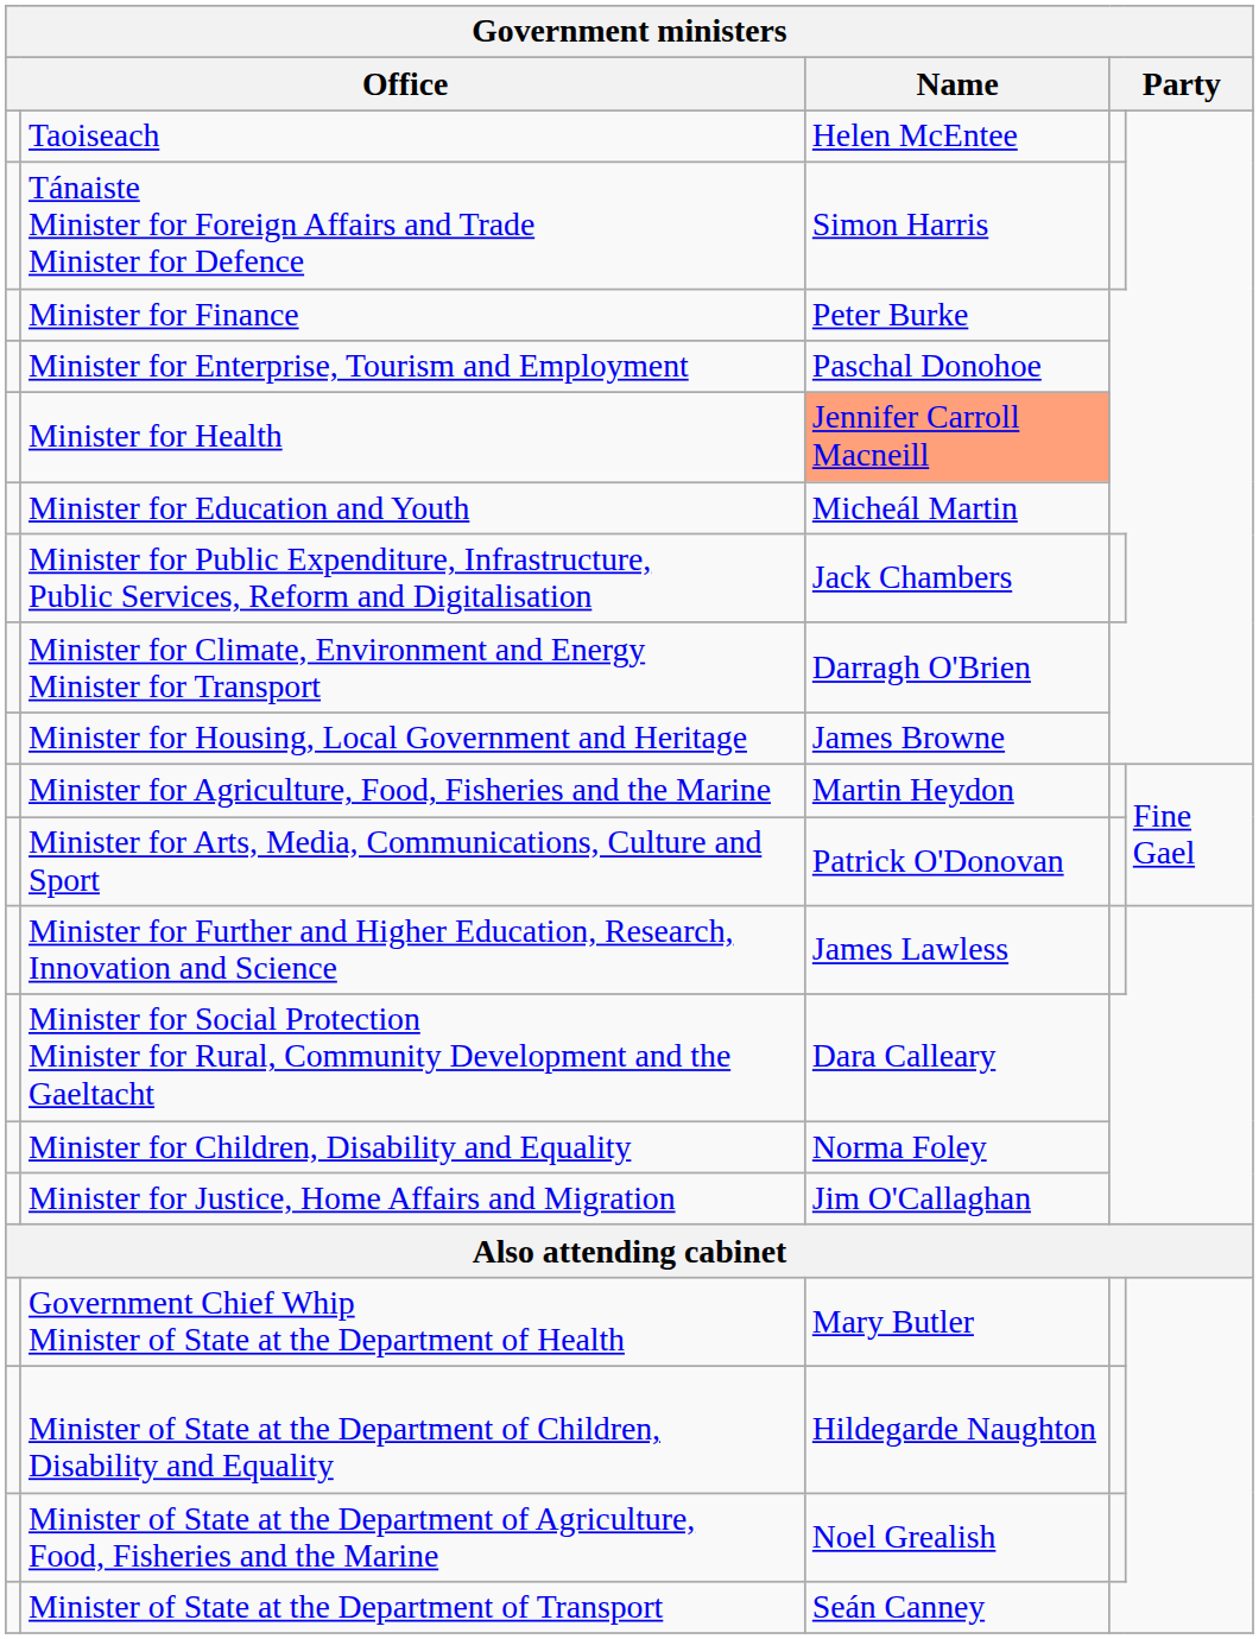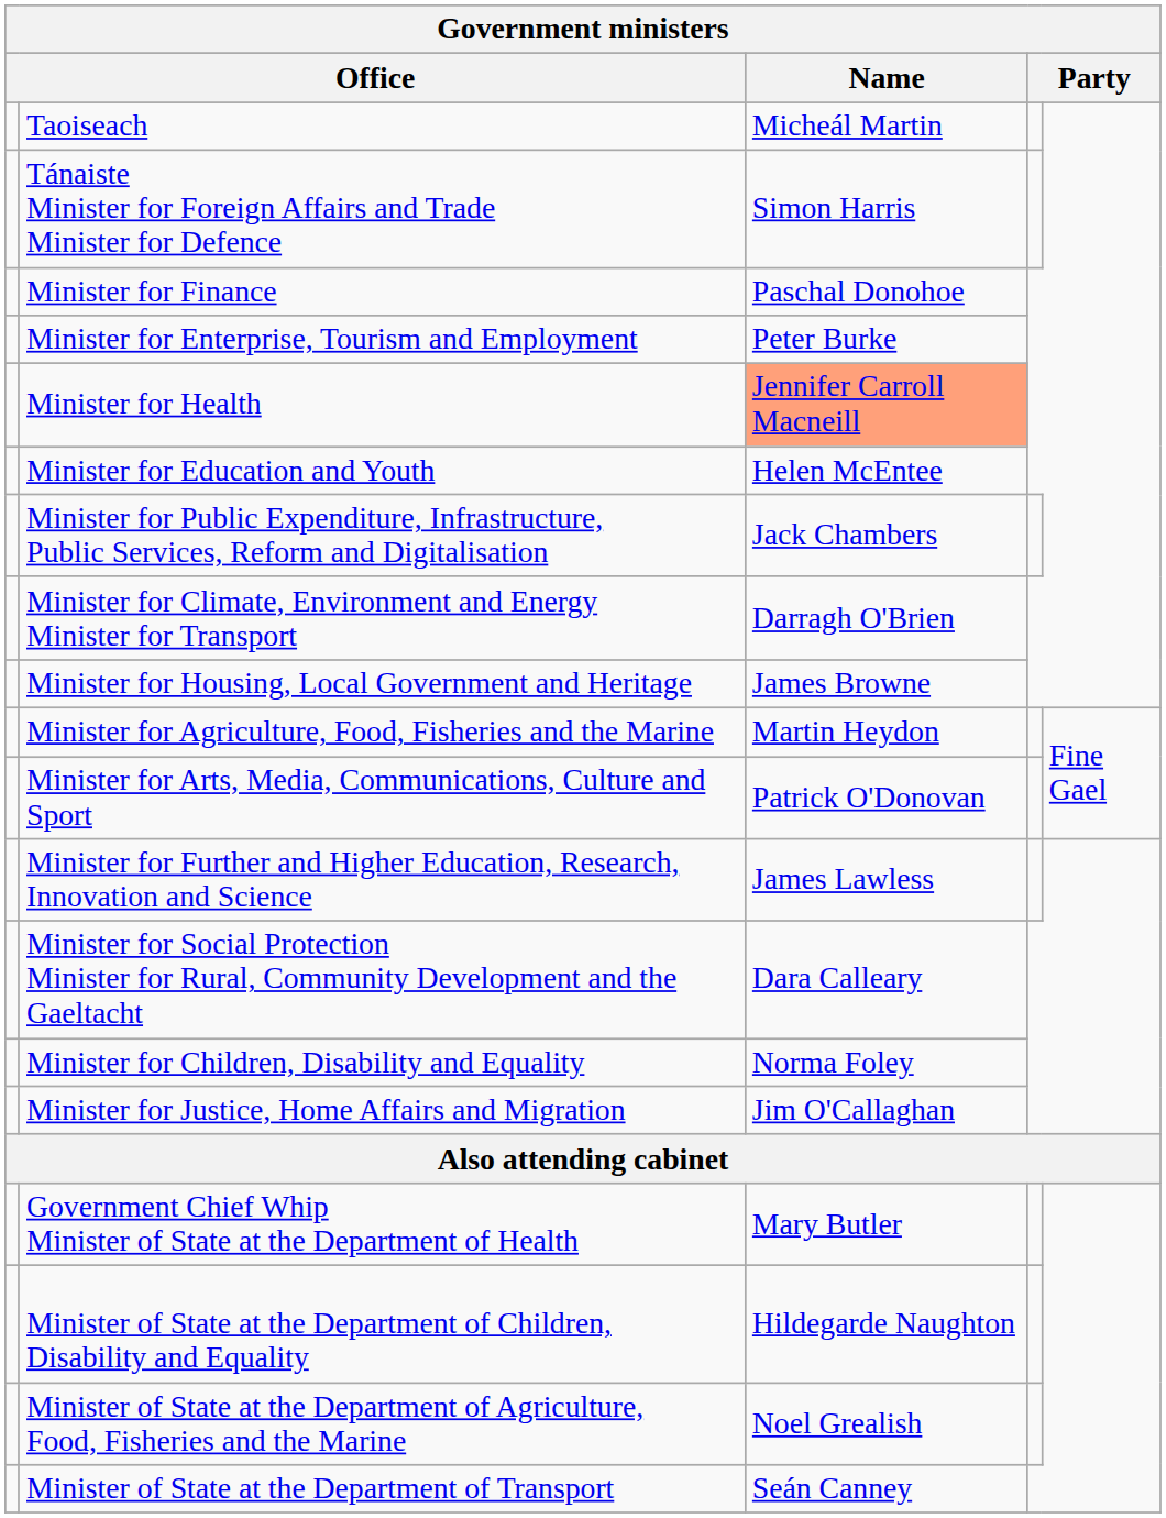Taoiseach | Name: Helen McEntee -> Micheál Martin
Minister for Finance | Name: Peter Burke -> Paschal Donohoe
Minister for Enterprise, Tourism and Employment | Name: Paschal Donohoe -> Peter Burke
Minister for Education and Youth | Name: Micheál Martin -> Helen McEntee
